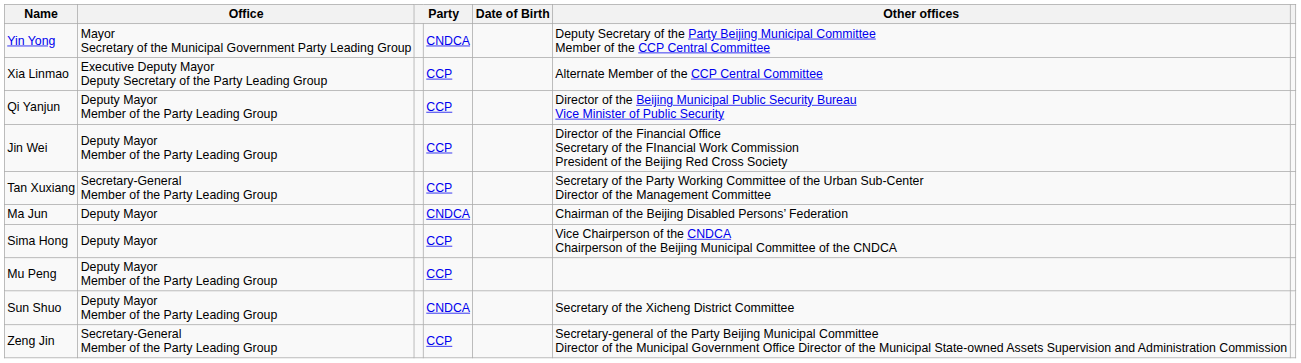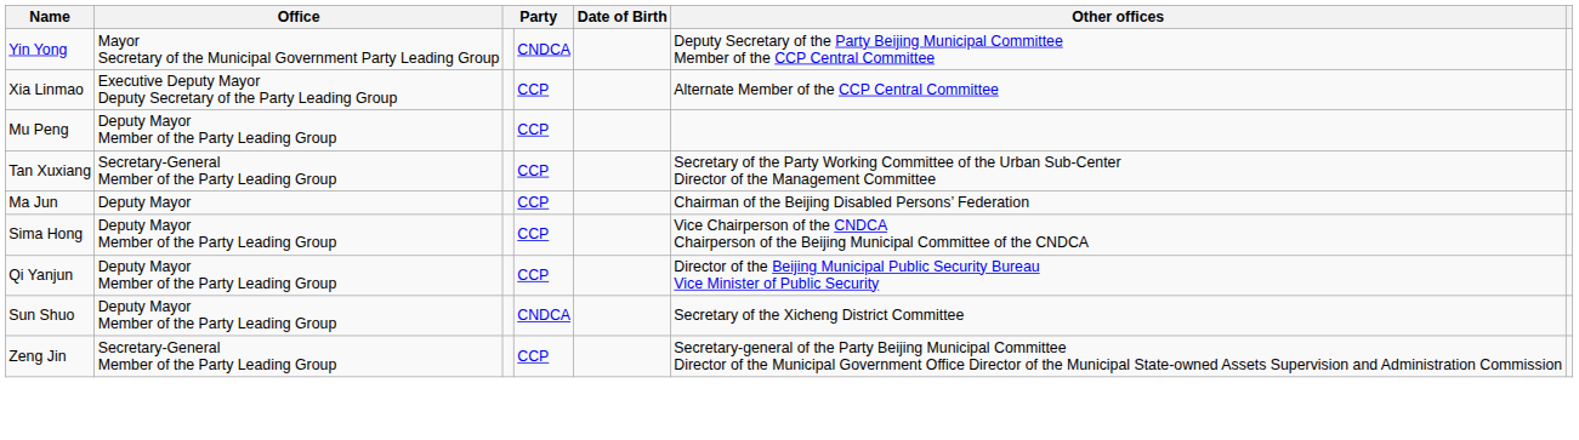rows swapped: Qi Yanjun <-> Mu Peng
- row: Jin Wei | Deputy Mayor Member of the Party Leading Group | CCP | Director of the Financial Office Secretary of the FInancial Work Commission President of the Beijing Red Cross Society
Ma Jun | column 4: CNDCA -> CCP
Sima Hong | Office: Deputy Mayor -> Deputy Mayor Member of the Party Leading Group
